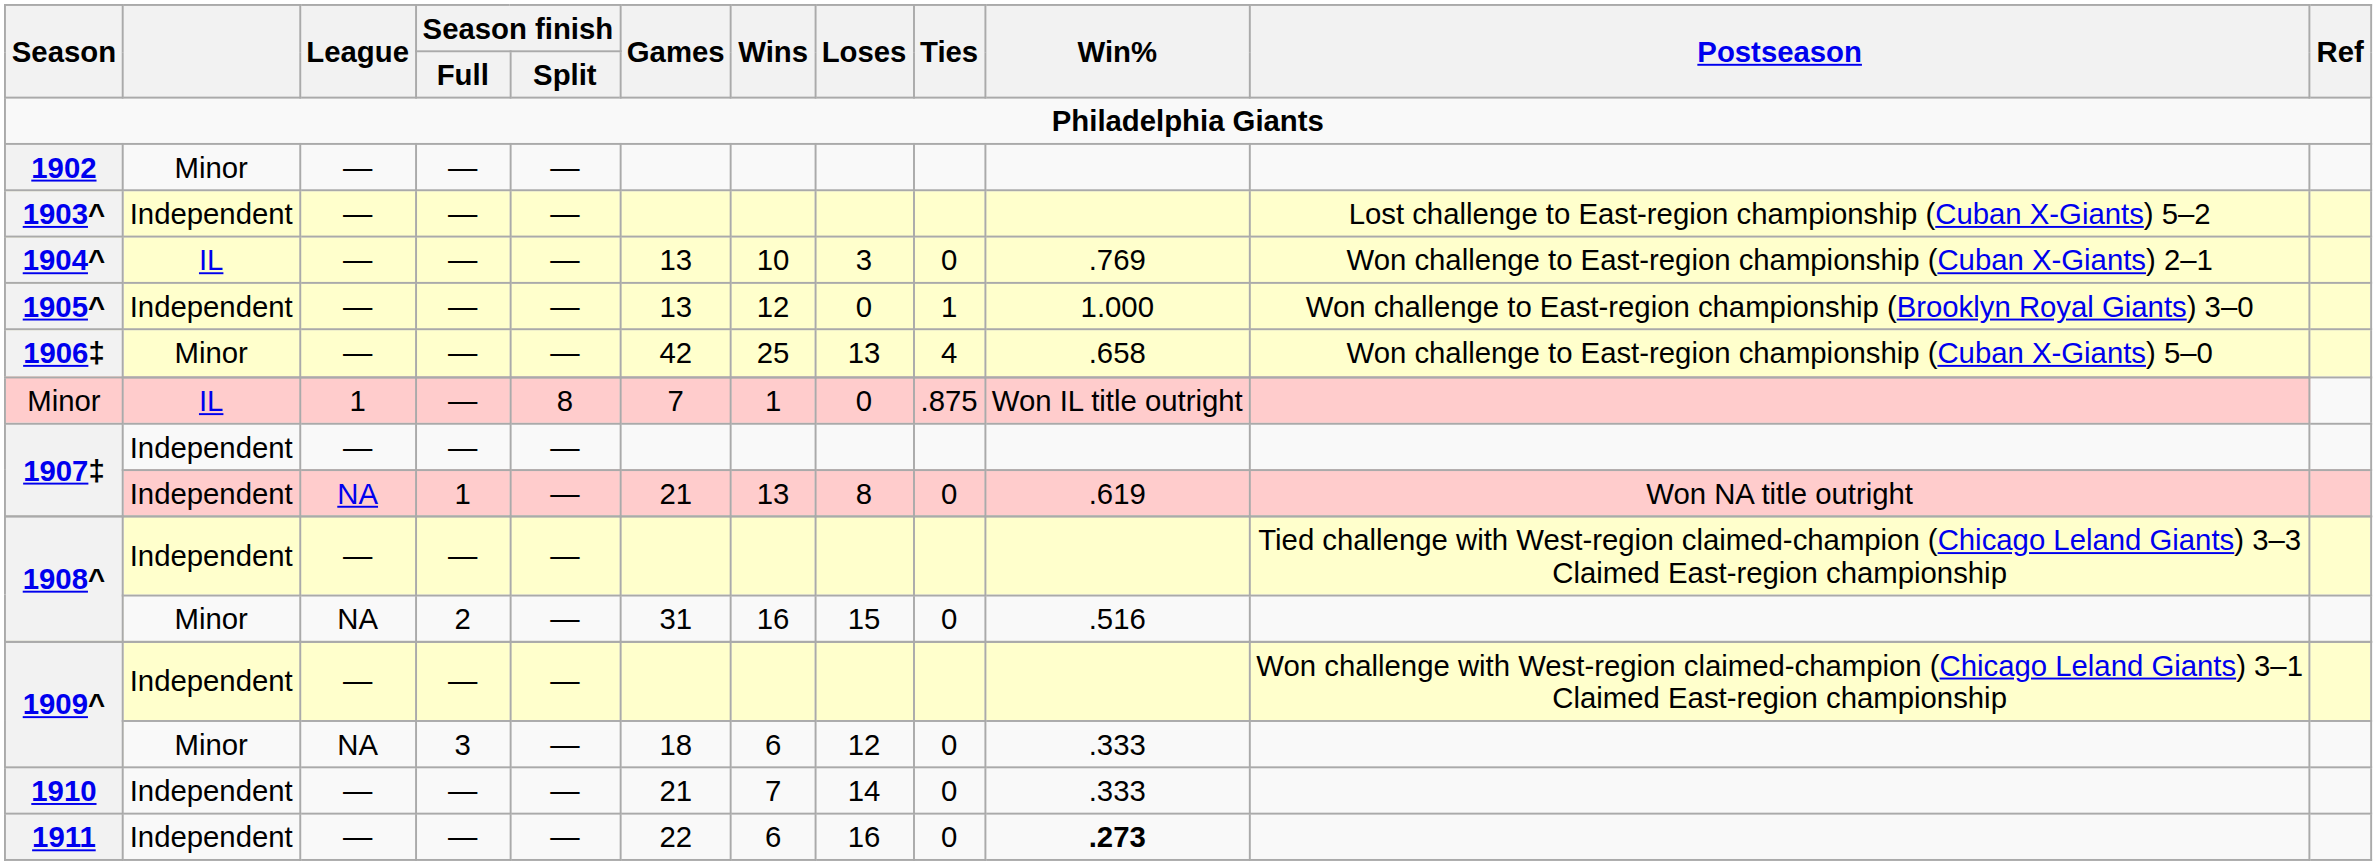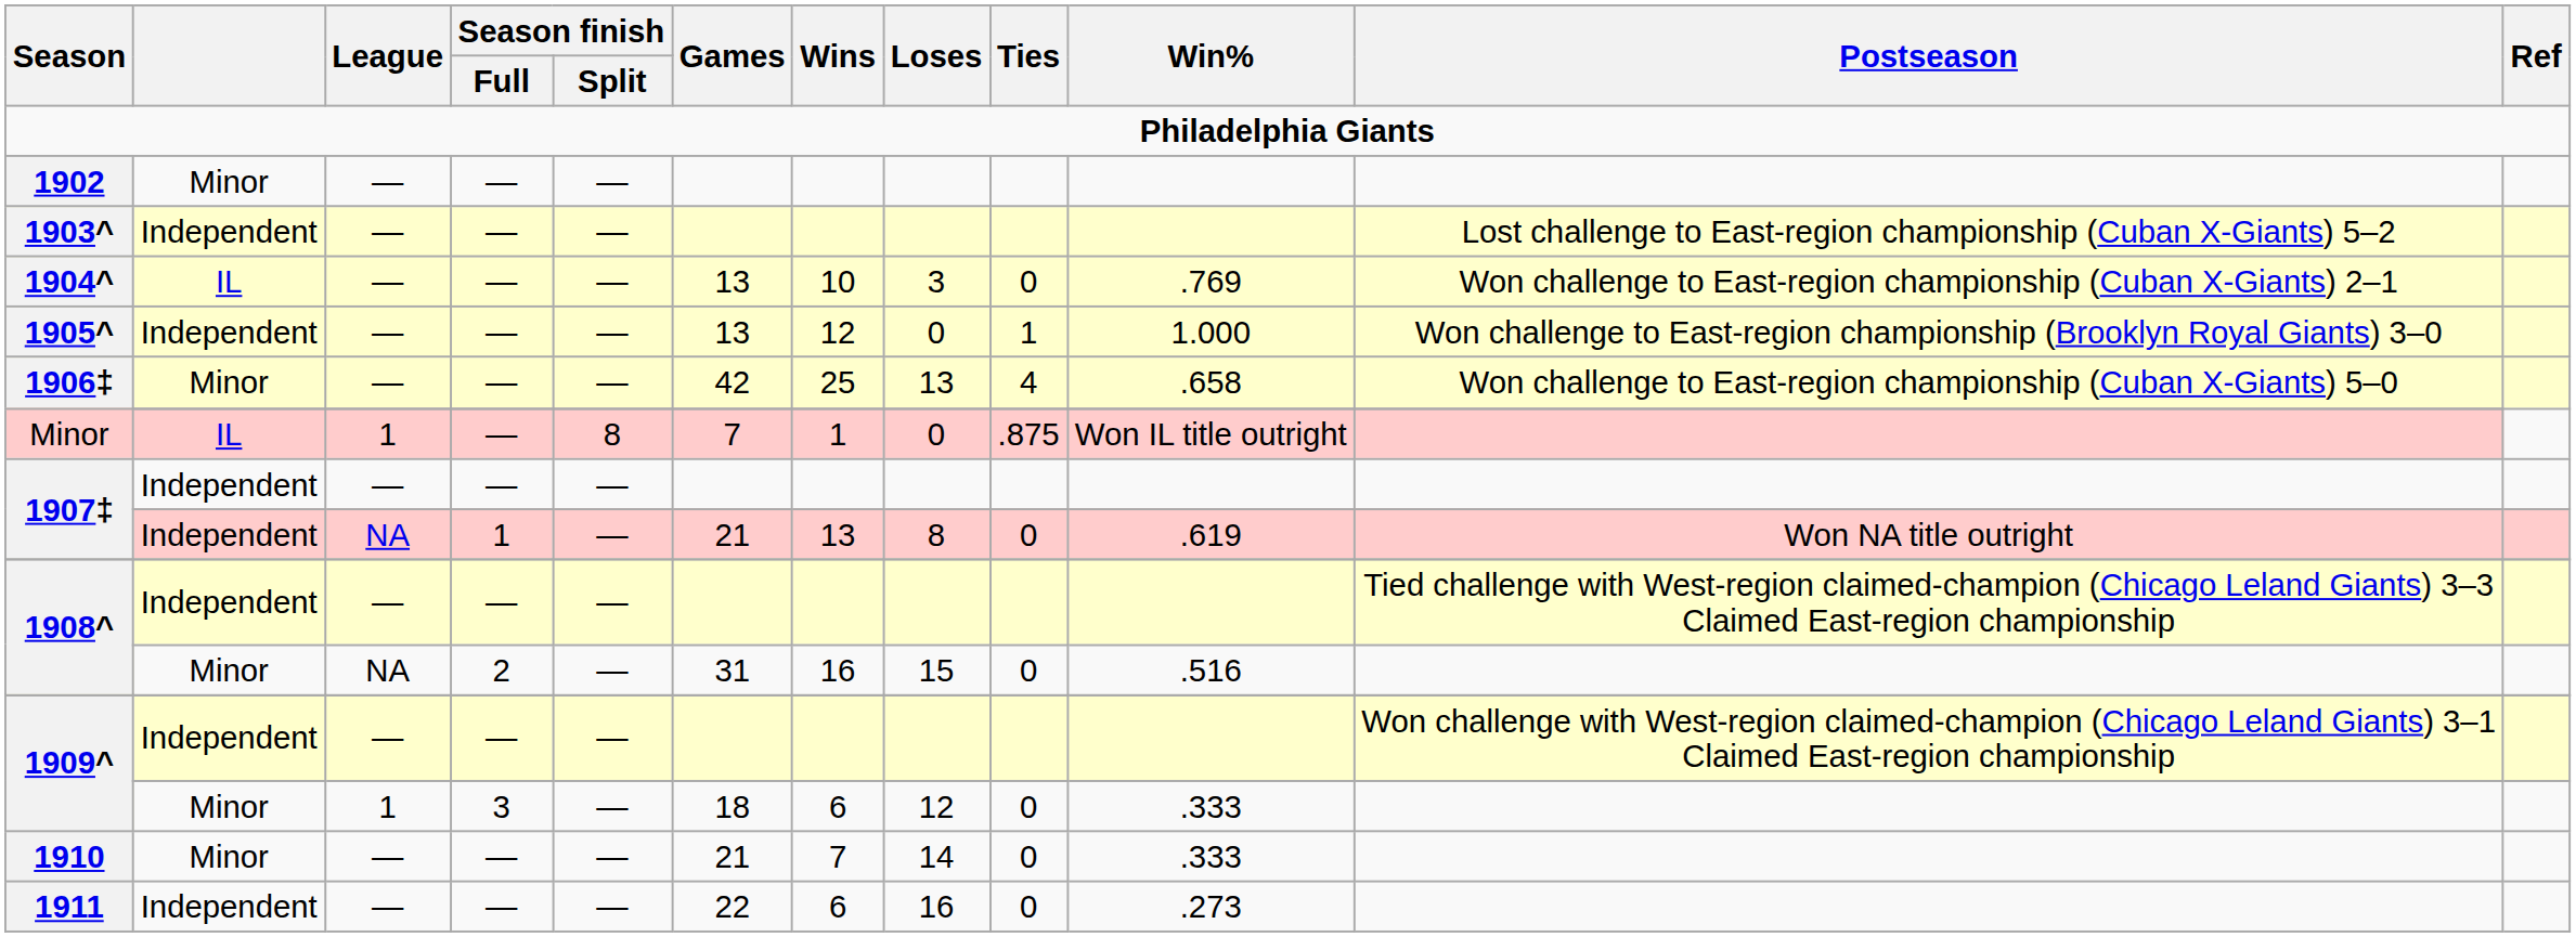1909^ / 3 | League: NA -> 1
1910 | column 2: Independent -> Minor
1911 | Win%: bold -> normal
